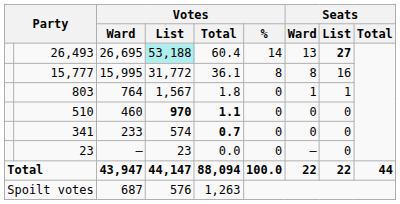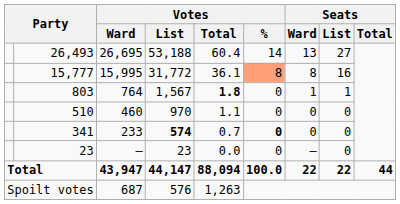26,493 | Votes / List: paleturquoise background -> no background
26,493 | Seats / List: bold -> normal
15,777 | Votes / %: no background -> lightsalmon background
803 | Votes / Total: normal -> bold
510 | Votes / List: bold -> normal
510 | Votes / Total: bold -> normal
341 | Votes / List: normal -> bold
341 | Votes / Total: bold -> normal
341 | Votes / %: normal -> bold
